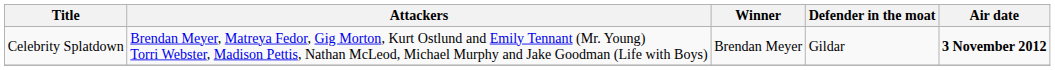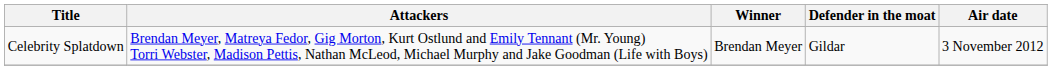Celebrity Splatdown | Air date: bold -> normal
